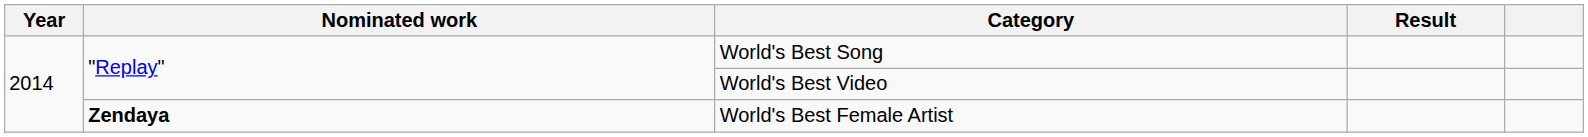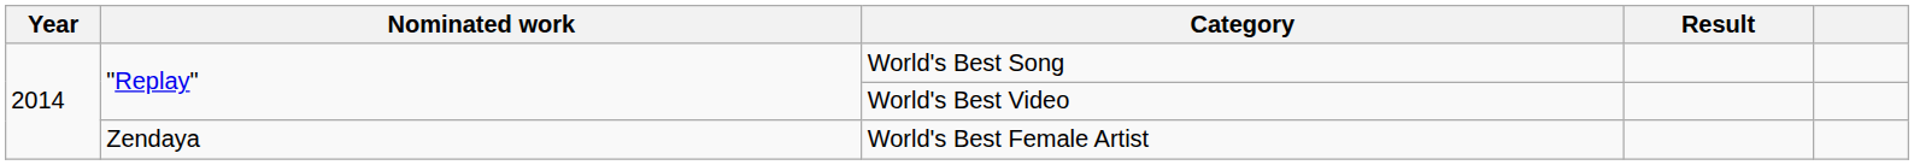World's Best Female Artist | Nominated work: bold -> normal
